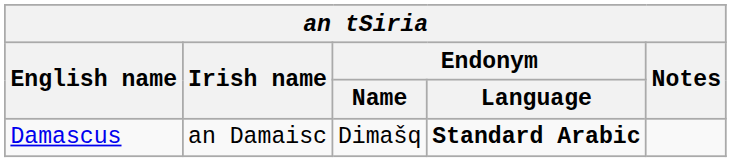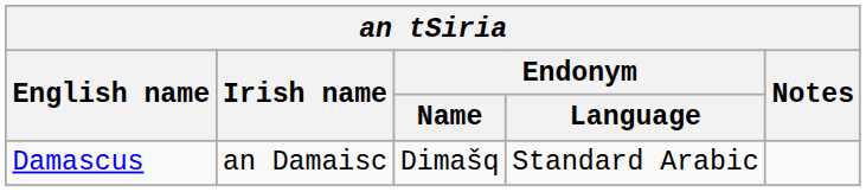Damascus | Endonym / Language: bold -> normal
